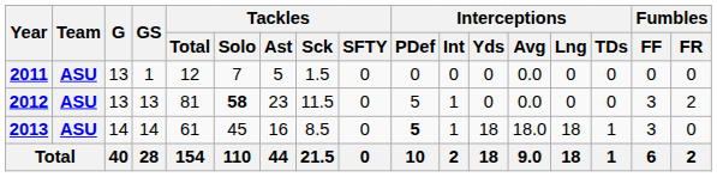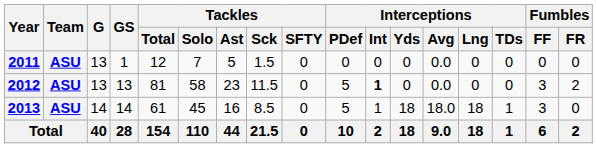2012 | Tackles / Solo: bold -> normal
2012 | Interceptions / Int: normal -> bold
2013 | Interceptions / PDef: bold -> normal
